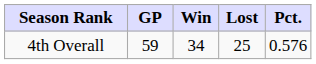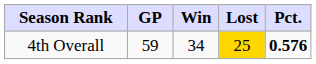row 2 | Lost: no background -> gold background
row 2 | Pct.: normal -> bold
